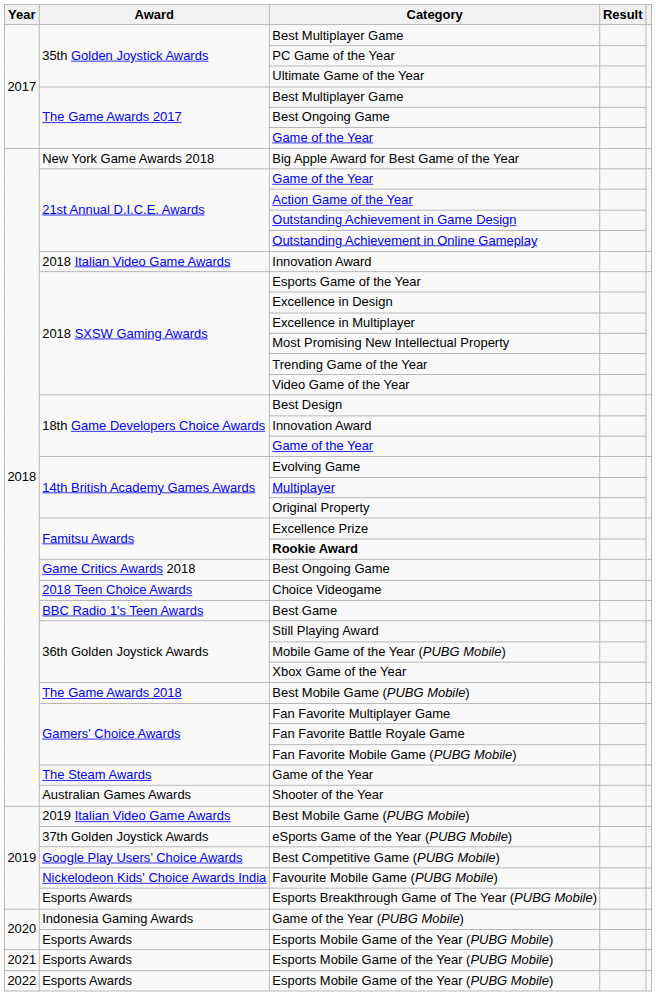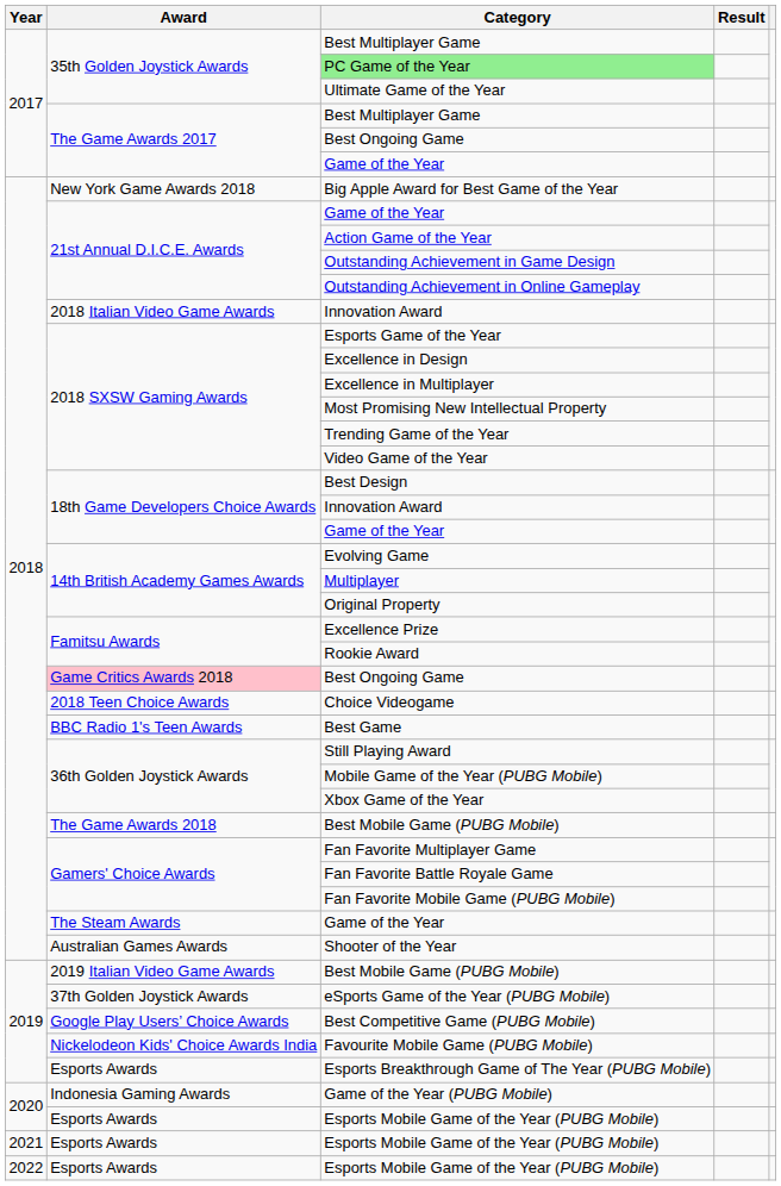PC Game of the Year | Category: no background -> lightgreen background
Rookie Award | Category: bold -> normal
Game Critics Awards 2018 / Best Ongoing Game | Award: no background -> pink background
